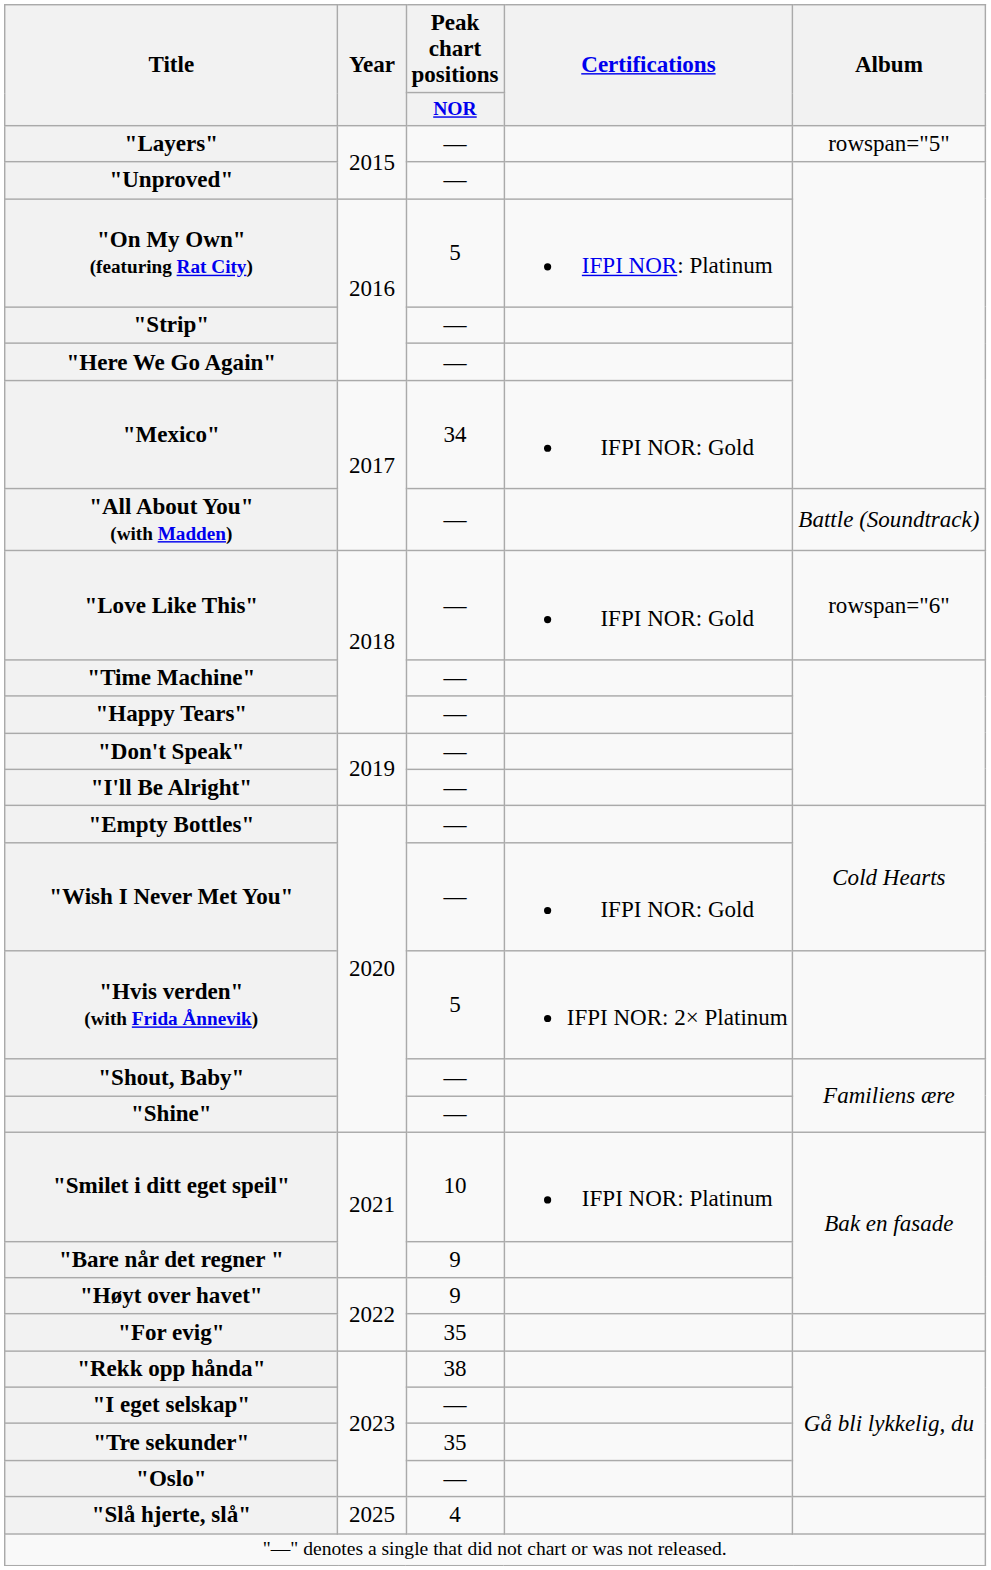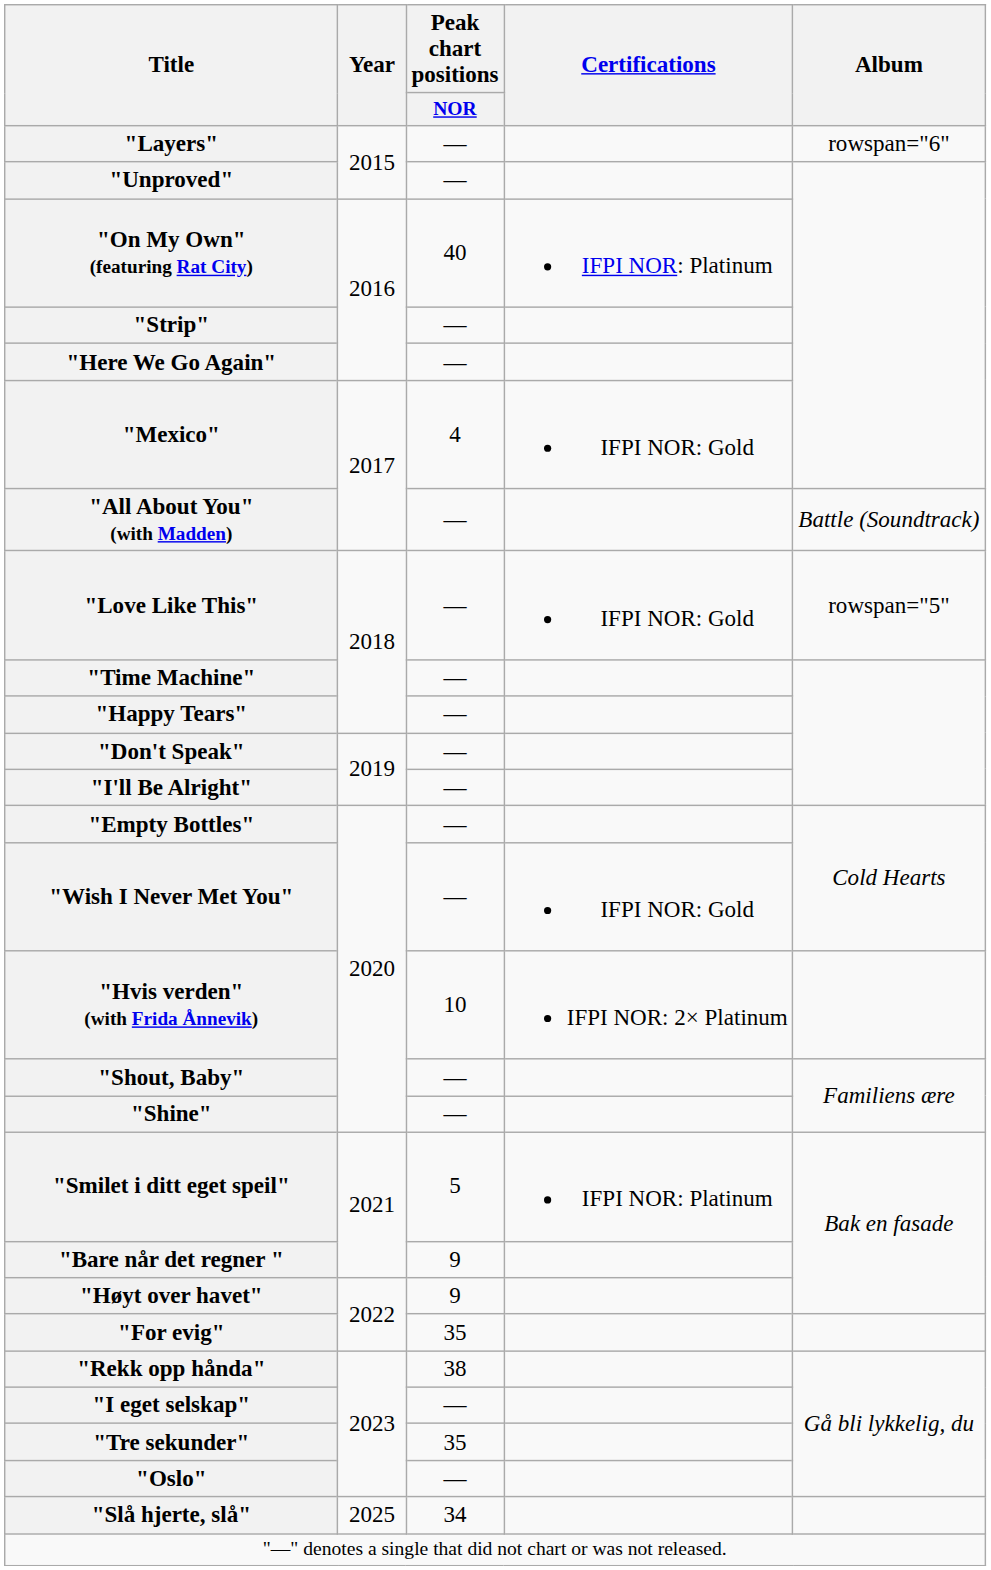"Layers" | Album: rowspan="5" -> rowspan="6"
"On My Own" (featuring Rat City) | Peak chart positions / NOR: 5 -> 40
"Mexico" | Peak chart positions / NOR: 34 -> 4
"Love Like This" | Album: rowspan="6" -> rowspan="5"
"Hvis verden" (with Frida Ånnevik) | Peak chart positions / NOR: 5 -> 10
"Smilet i ditt eget speil" | Peak chart positions / NOR: 10 -> 5
"Slå hjerte, slå" | Peak chart positions / NOR: 4 -> 34
